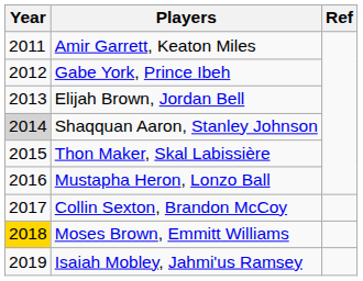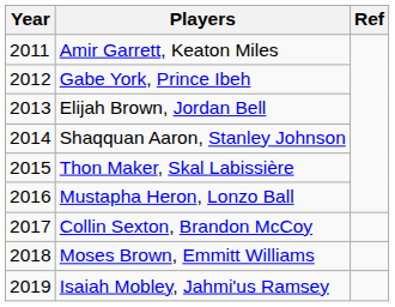Shaqquan Aaron, Stanley Johnson | Year: lightgrey background -> no background
Moses Brown, Emmitt Williams | Year: gold background -> no background
